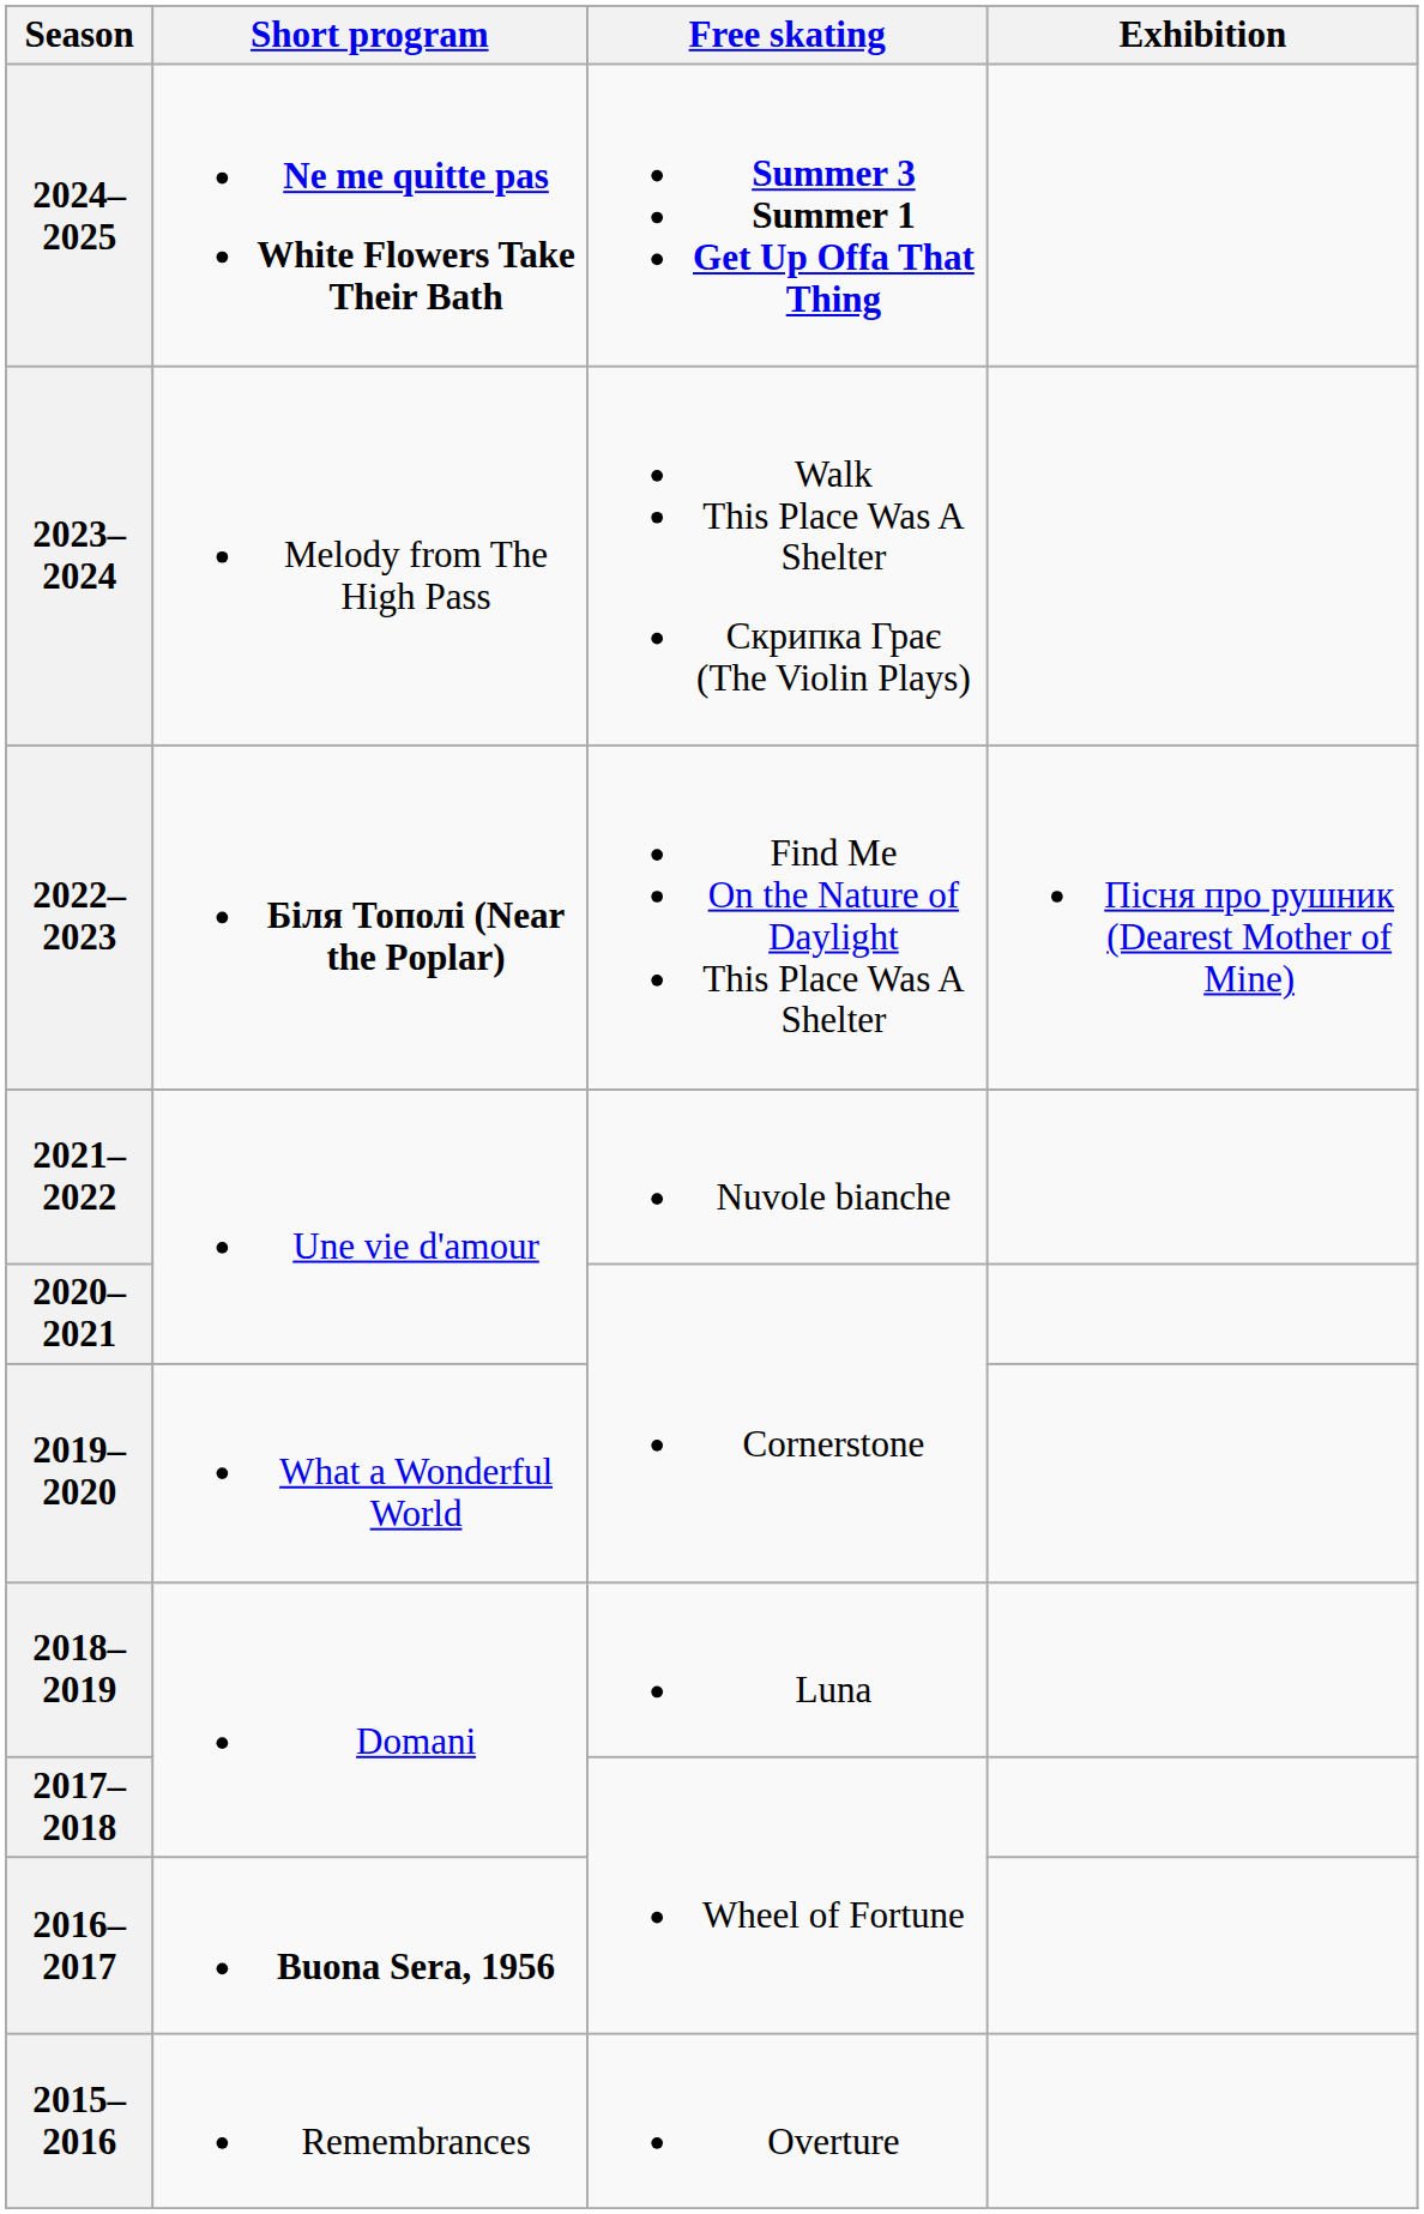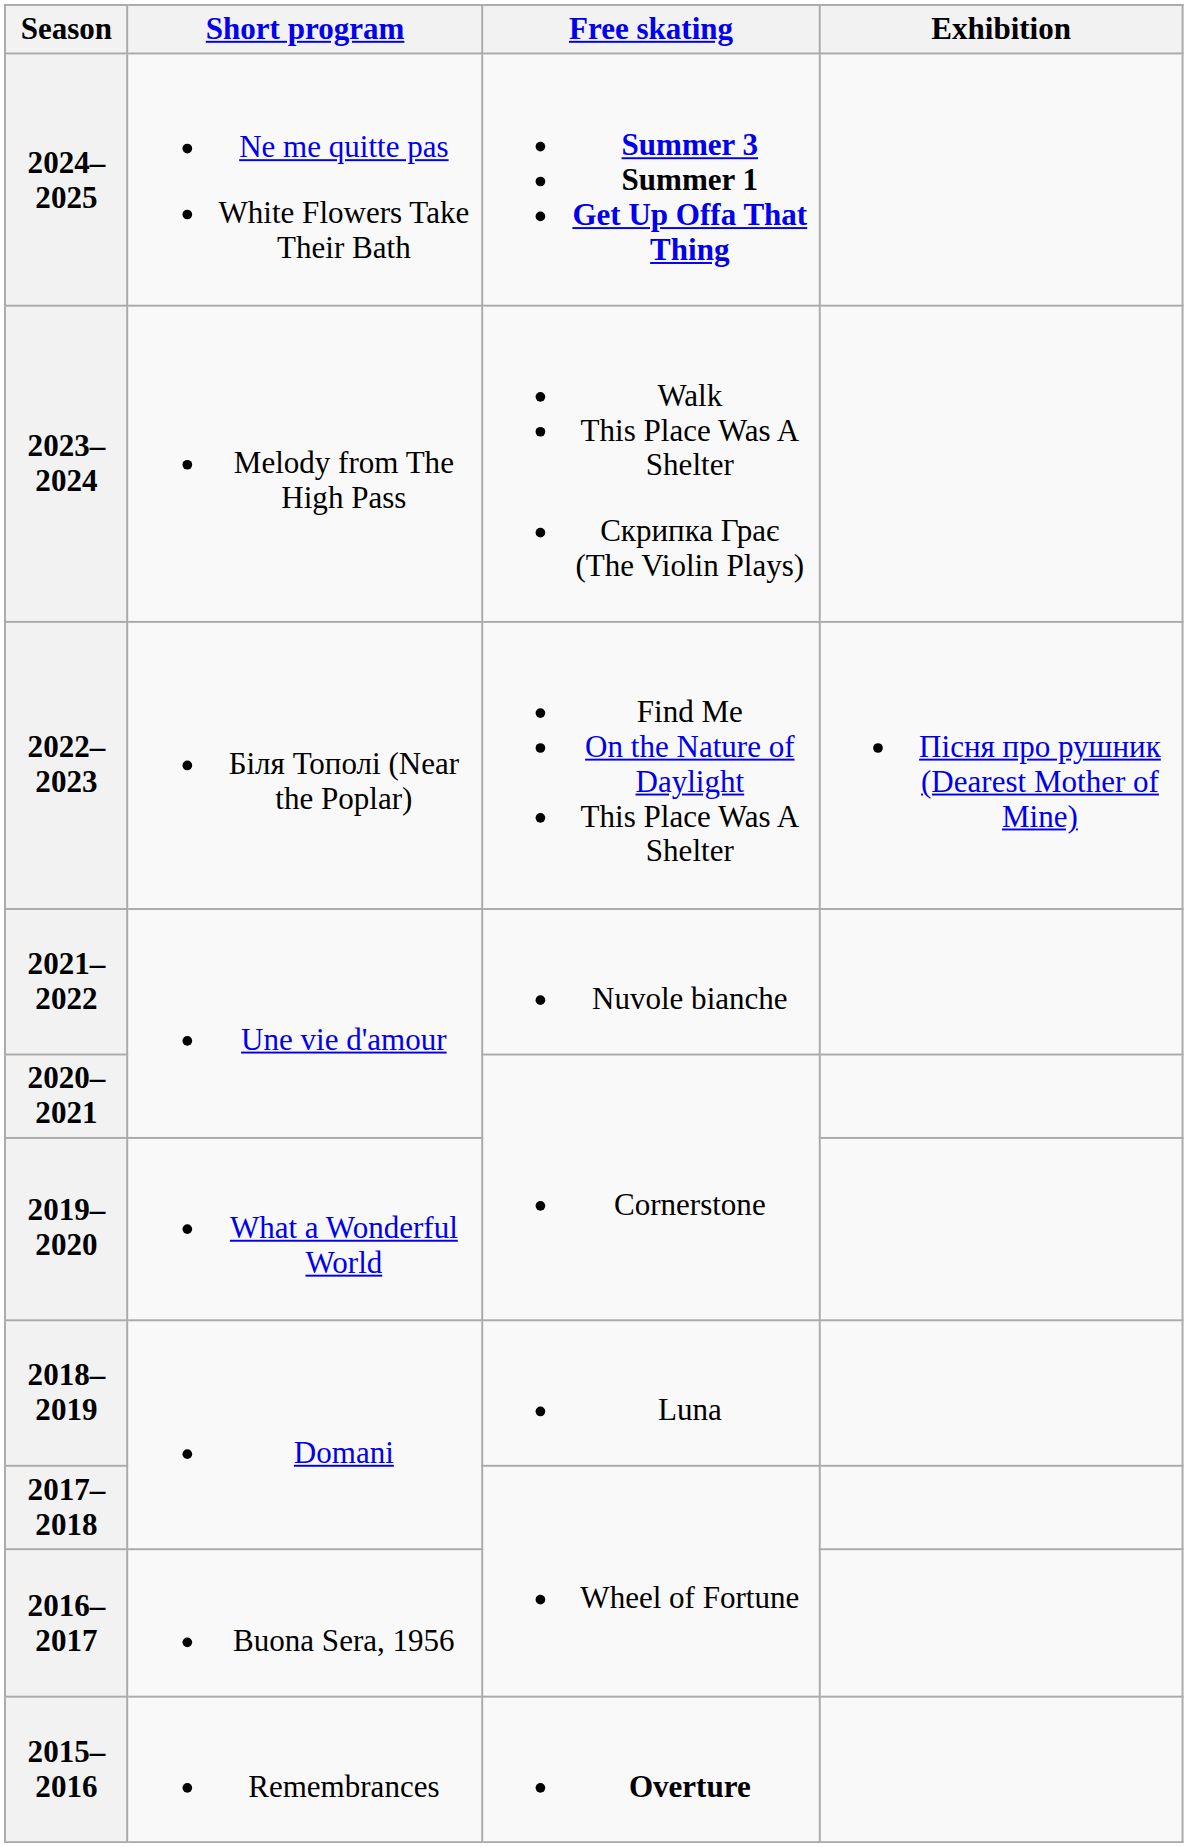2024–2025 | Short program: bold -> normal
2022–2023 | Short program: bold -> normal
2016–2017 | Short program: bold -> normal
2015–2016 | Free skating: normal -> bold
